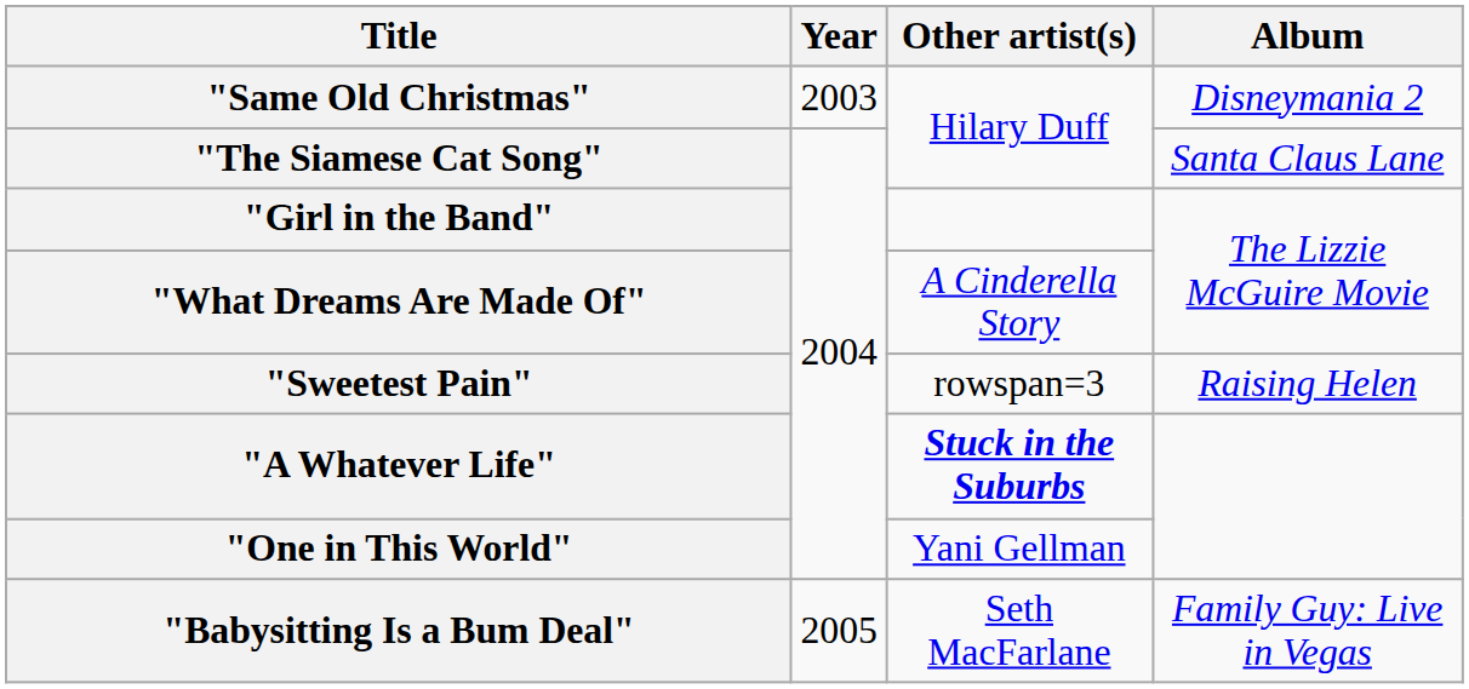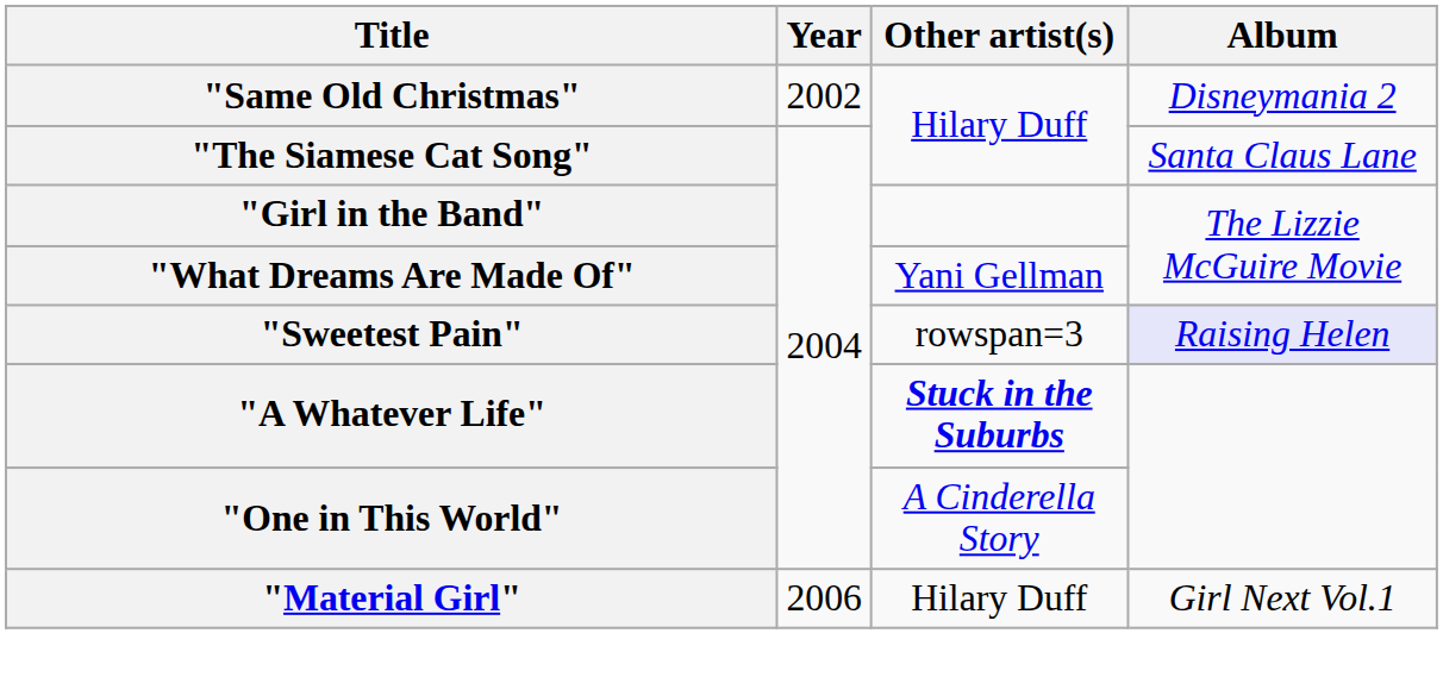"Same Old Christmas" | Year: 2003 -> 2002
"What Dreams Are Made Of" | Other artist(s): A Cinderella Story -> Yani Gellman
"Sweetest Pain" | Album: no background -> lavender background
"One in This World" | Other artist(s): Yani Gellman -> A Cinderella Story
- row: "Babysitting Is a Bum Deal" | 2005 | Seth MacFarlane | Family Guy: Live in Vegas
+ row: "Material Girl" | 2006 | Hilary Duff | Girl Next Vol.1
